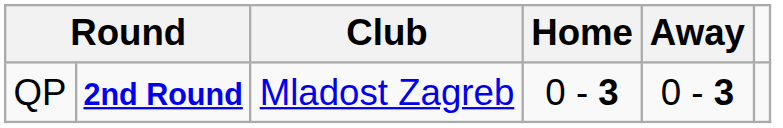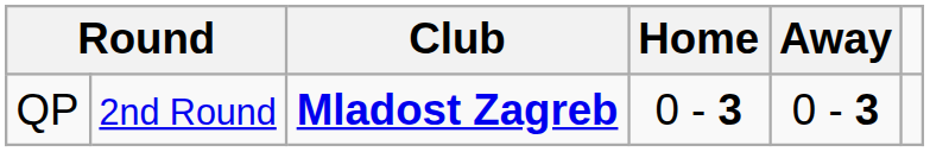QP | column 2: bold -> normal
QP | Club: normal -> bold
